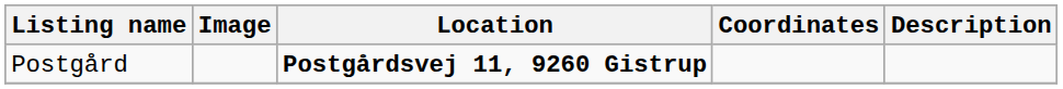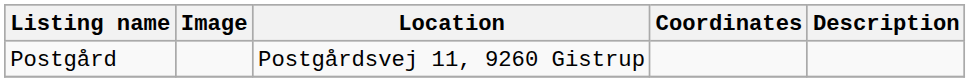Postgård | Location: bold -> normal
